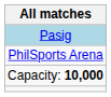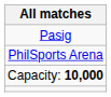row 2 | column 1: lightblue background -> no background
